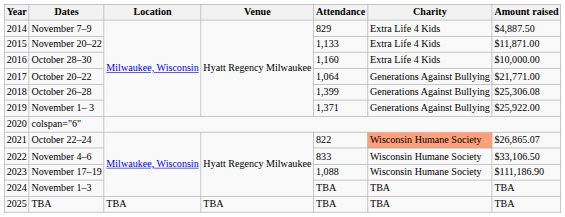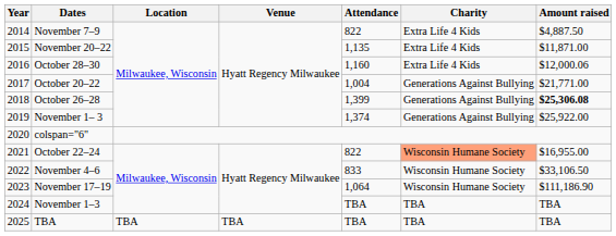November 7–9 | Attendance: 829 -> 822
November 20–22 | Attendance: 1,133 -> 1,135
October 28–30 | Amount raised: $10,000.00 -> $12,000.06
October 20–22 | Attendance: 1,064 -> 1,004
October 26–28 | Amount raised: normal -> bold
November 1– 3 | Attendance: 1,371 -> 1,374
October 22–24 | Amount raised: $26,865.07 -> $16,955.00
November 17–19 | Attendance: 1,088 -> 1,064
